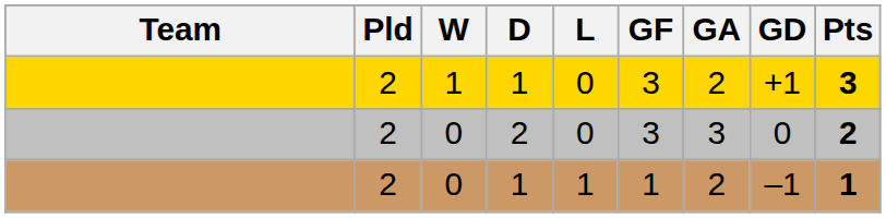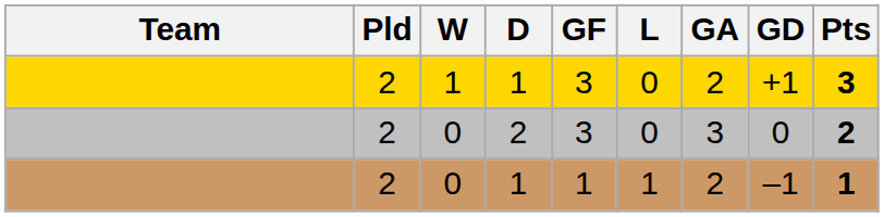columns swapped: L <-> GF
